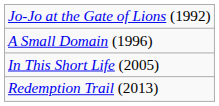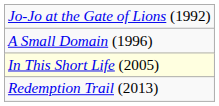row 3 | column 1: no background -> lightyellow background
